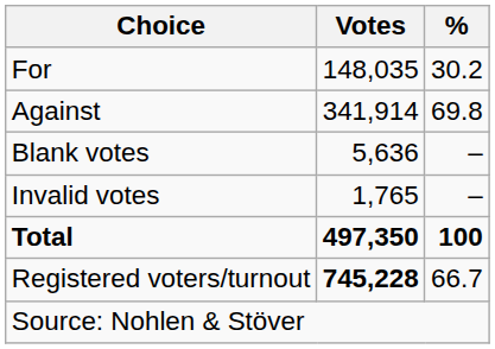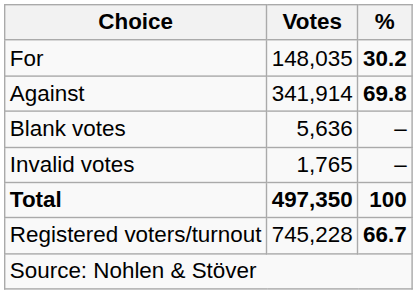For | %: normal -> bold
Against | %: normal -> bold
Registered voters/turnout | Votes: bold -> normal
Registered voters/turnout | %: normal -> bold
